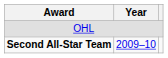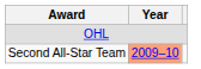Second All-Star Team | Award: bold -> normal
Second All-Star Team | Year: no background -> lightsalmon background
